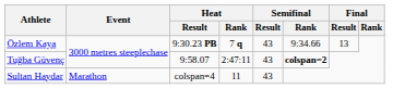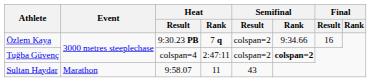Özlem Kaya | Semifinal / Result: 43 -> colspan=2
Özlem Kaya | Final / Result: 13 -> 16
Tuğba Güvenç | Heat / Result: 9:58.07 -> colspan=4
Tuğba Güvenç | Semifinal / Result: 43 -> colspan=2
Sultan Haydar | Heat / Result: colspan=4 -> 9:58.07
